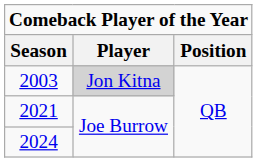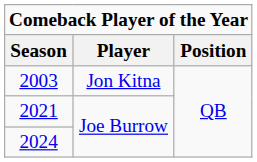2003 | Player: lightgrey background -> no background
